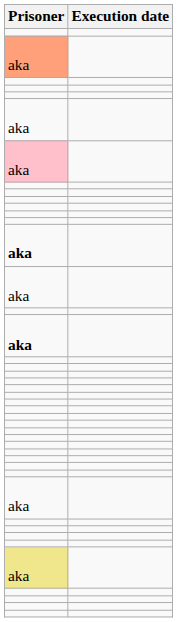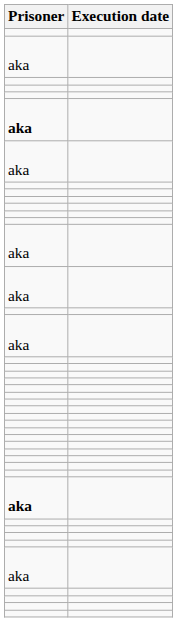row 3 | Prisoner: lightsalmon background -> no background
row 7 | Prisoner: normal -> bold
row 8 | Prisoner: pink background -> no background
row 15 | Prisoner: bold -> normal
row 18 | Prisoner: bold -> normal
row 36 | Prisoner: normal -> bold
row 41 | Prisoner: khaki background -> no background
